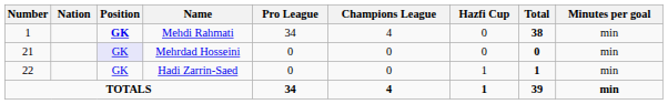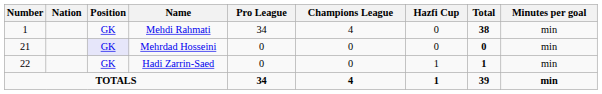Mehdi Rahmati | Position: bold -> normal
